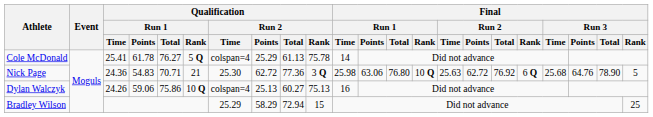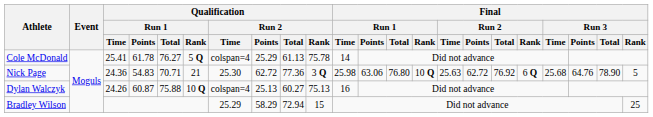Dylan Walczyk | Qualification / Run 1 / Points: 59.06 -> 60.87
Dylan Walczyk | Qualification / Run 1 / Total: 75.86 -> 75.88
